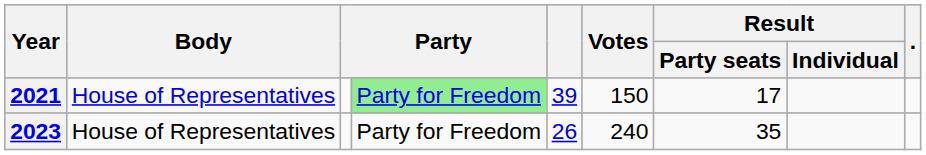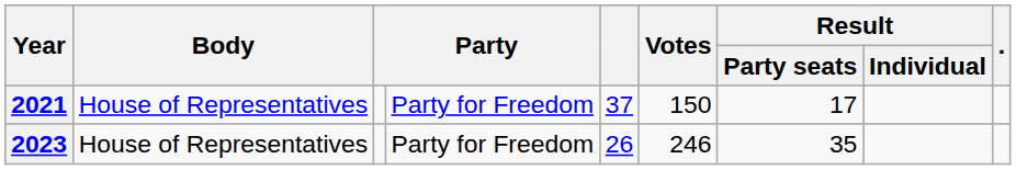2021 | column 4: lightgreen background -> no background
2021 | column 5: 39 -> 37
2023 | Votes: 240 -> 246
